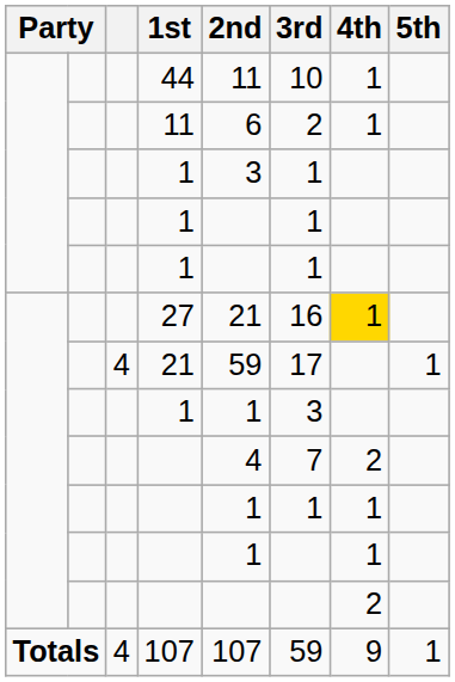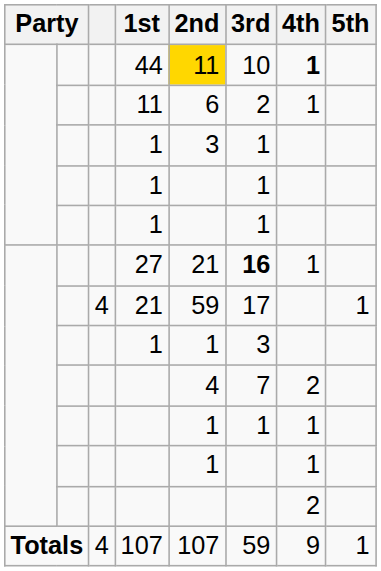44 | 2nd: no background -> gold background
44 | 4th: normal -> bold
27 | 3rd: normal -> bold
27 | 4th: gold background -> no background
